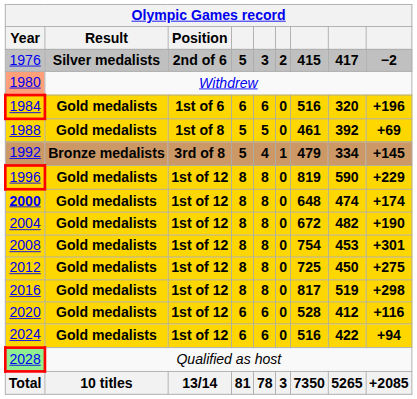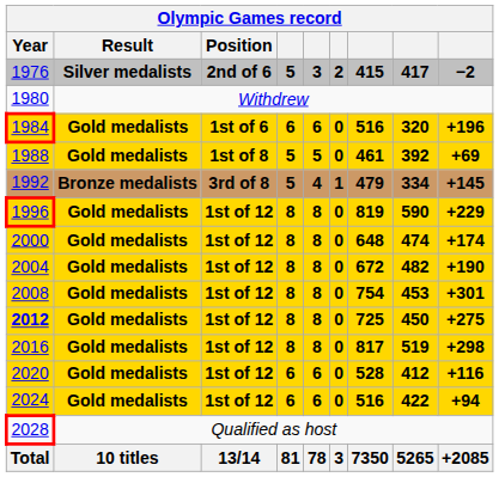1980 | Year: lightsalmon background -> no background
2000 | Year: bold -> normal
2012 | Year: normal -> bold
2028 | Year: lightgreen background -> no background
